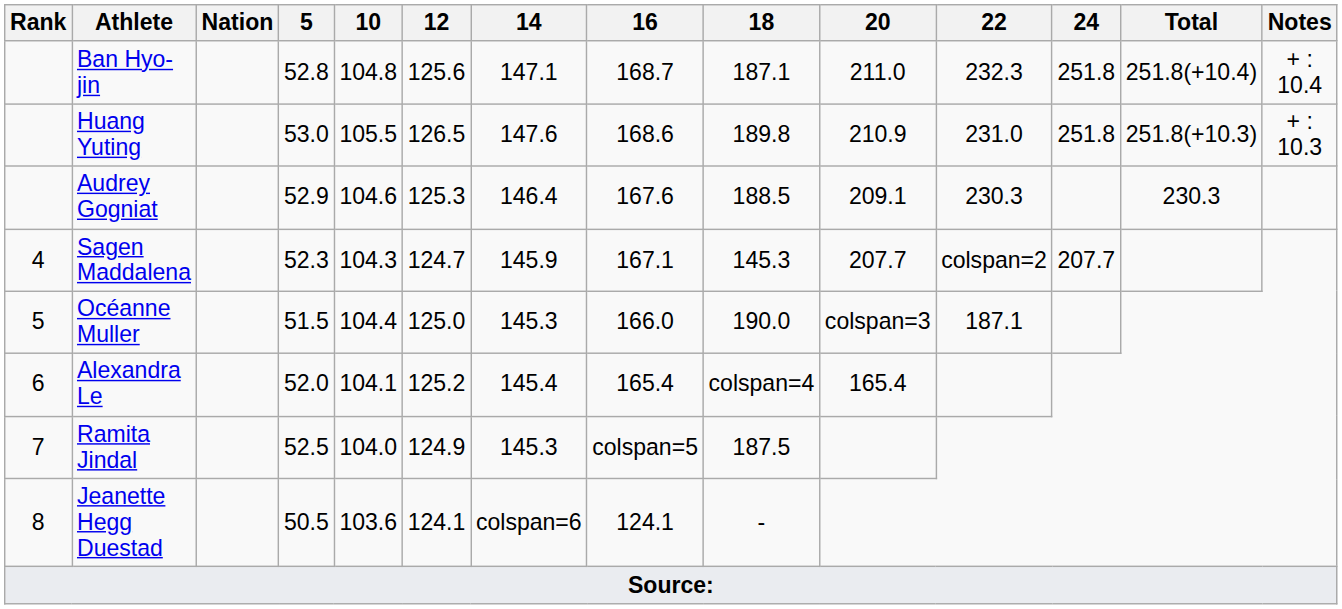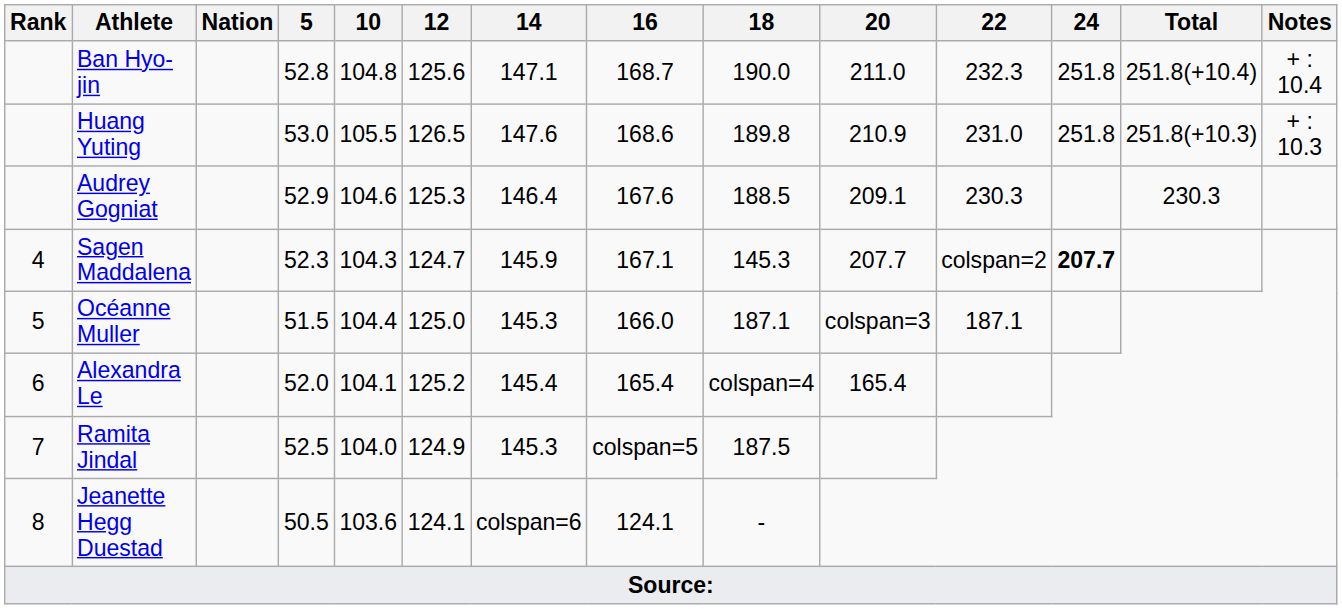Ban Hyo-jin | 18: 187.1 -> 190.0
Sagen Maddalena | 24: normal -> bold
Océanne Muller | 18: 190.0 -> 187.1
